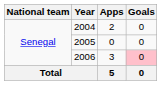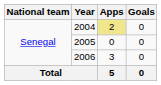2004 | Apps: no background -> khaki background
2006 | Goals: pink background -> no background
